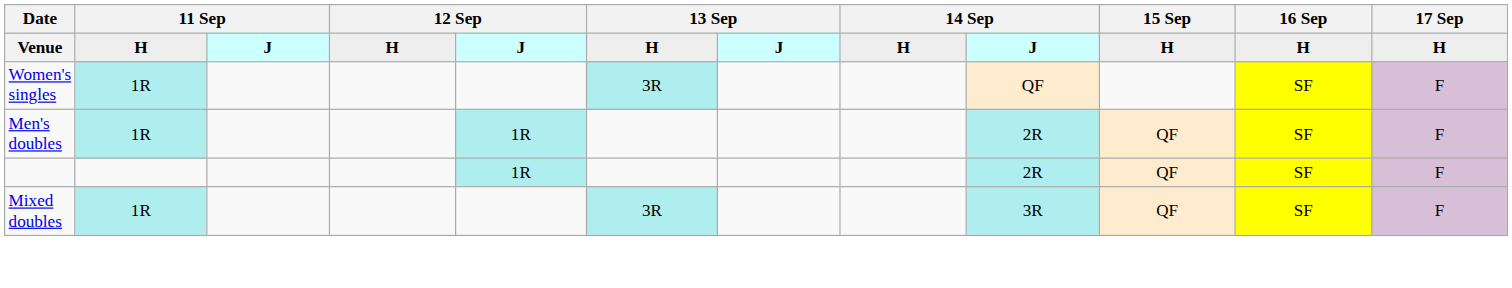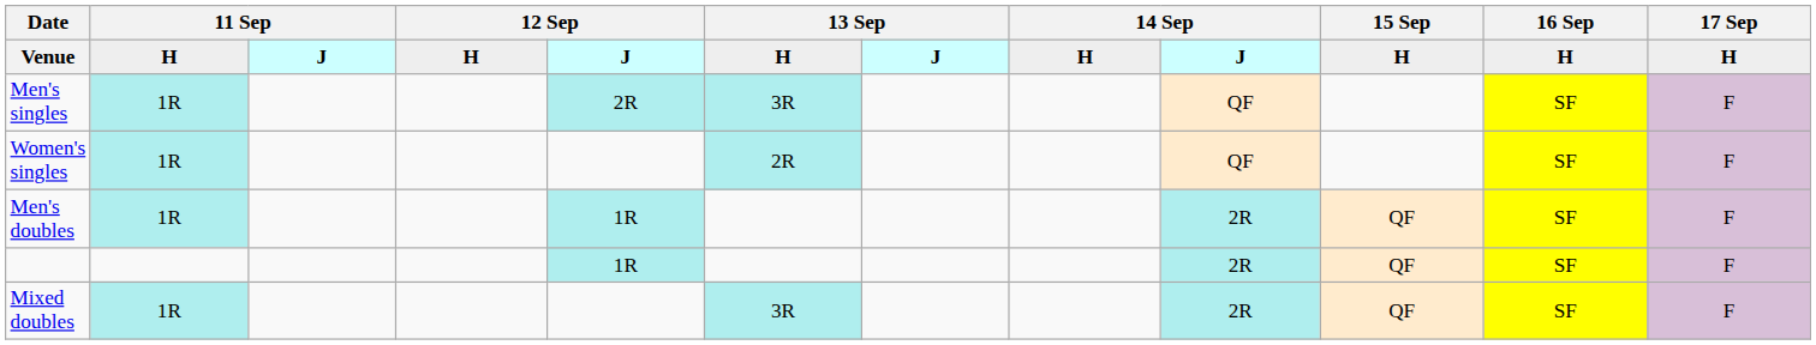+ row: Men's singles | 1R | 2R | 3R | QF | SF | F
Women's singles | 13 Sep / H: 3R -> 2R
Mixed doubles | 14 Sep / J: 3R -> 2R
